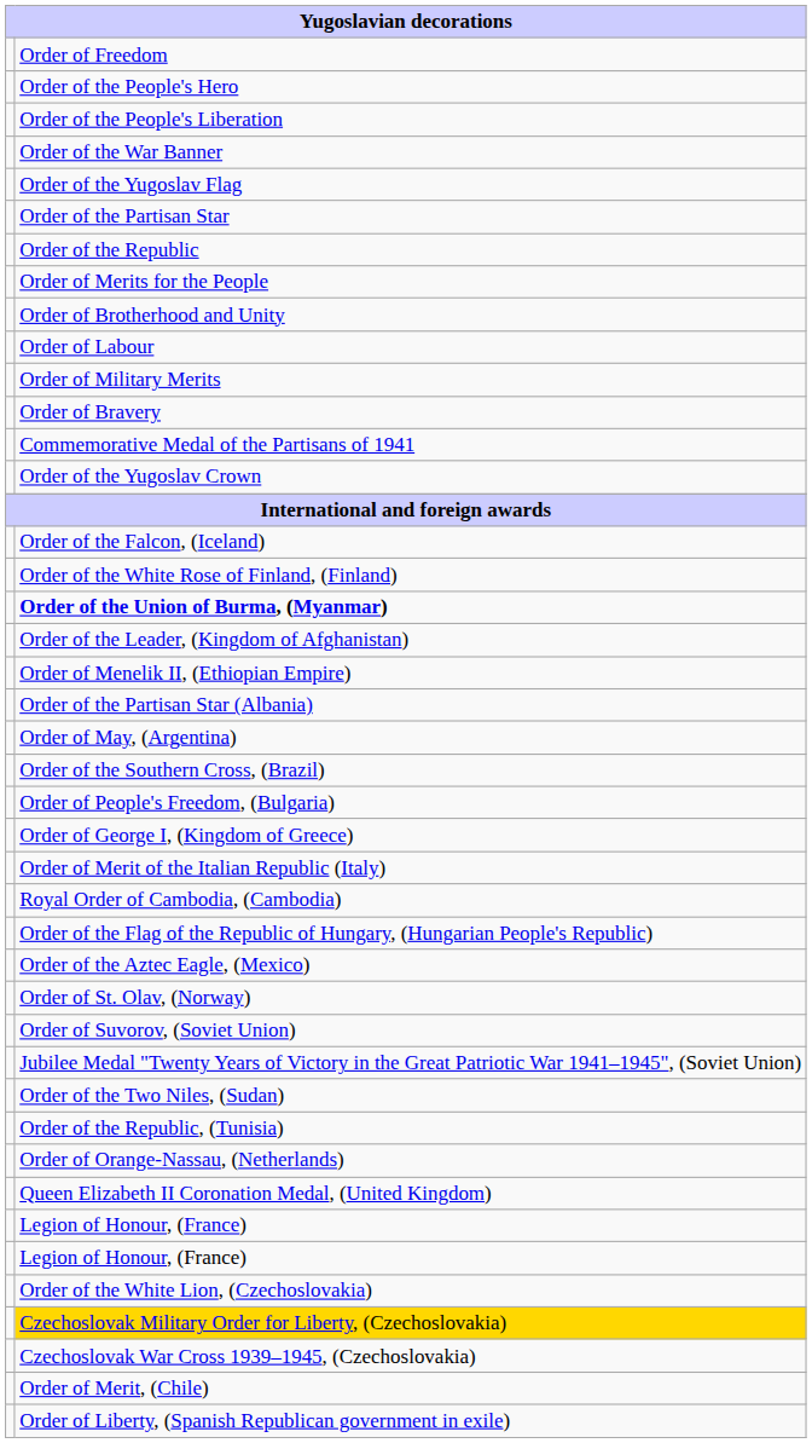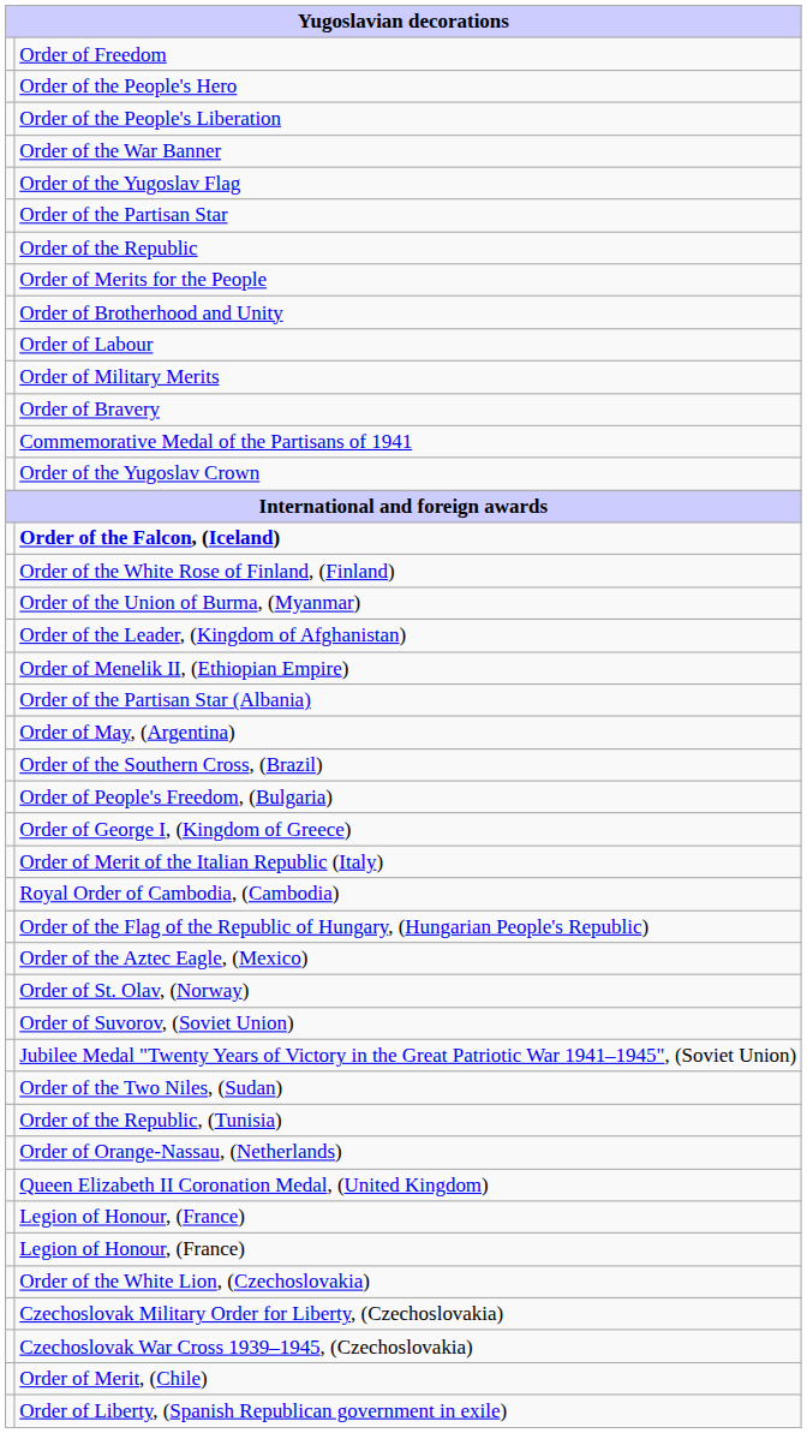row 17 | column 2: normal -> bold
row 19 | column 2: bold -> normal
row 41 | column 2: gold background -> no background
